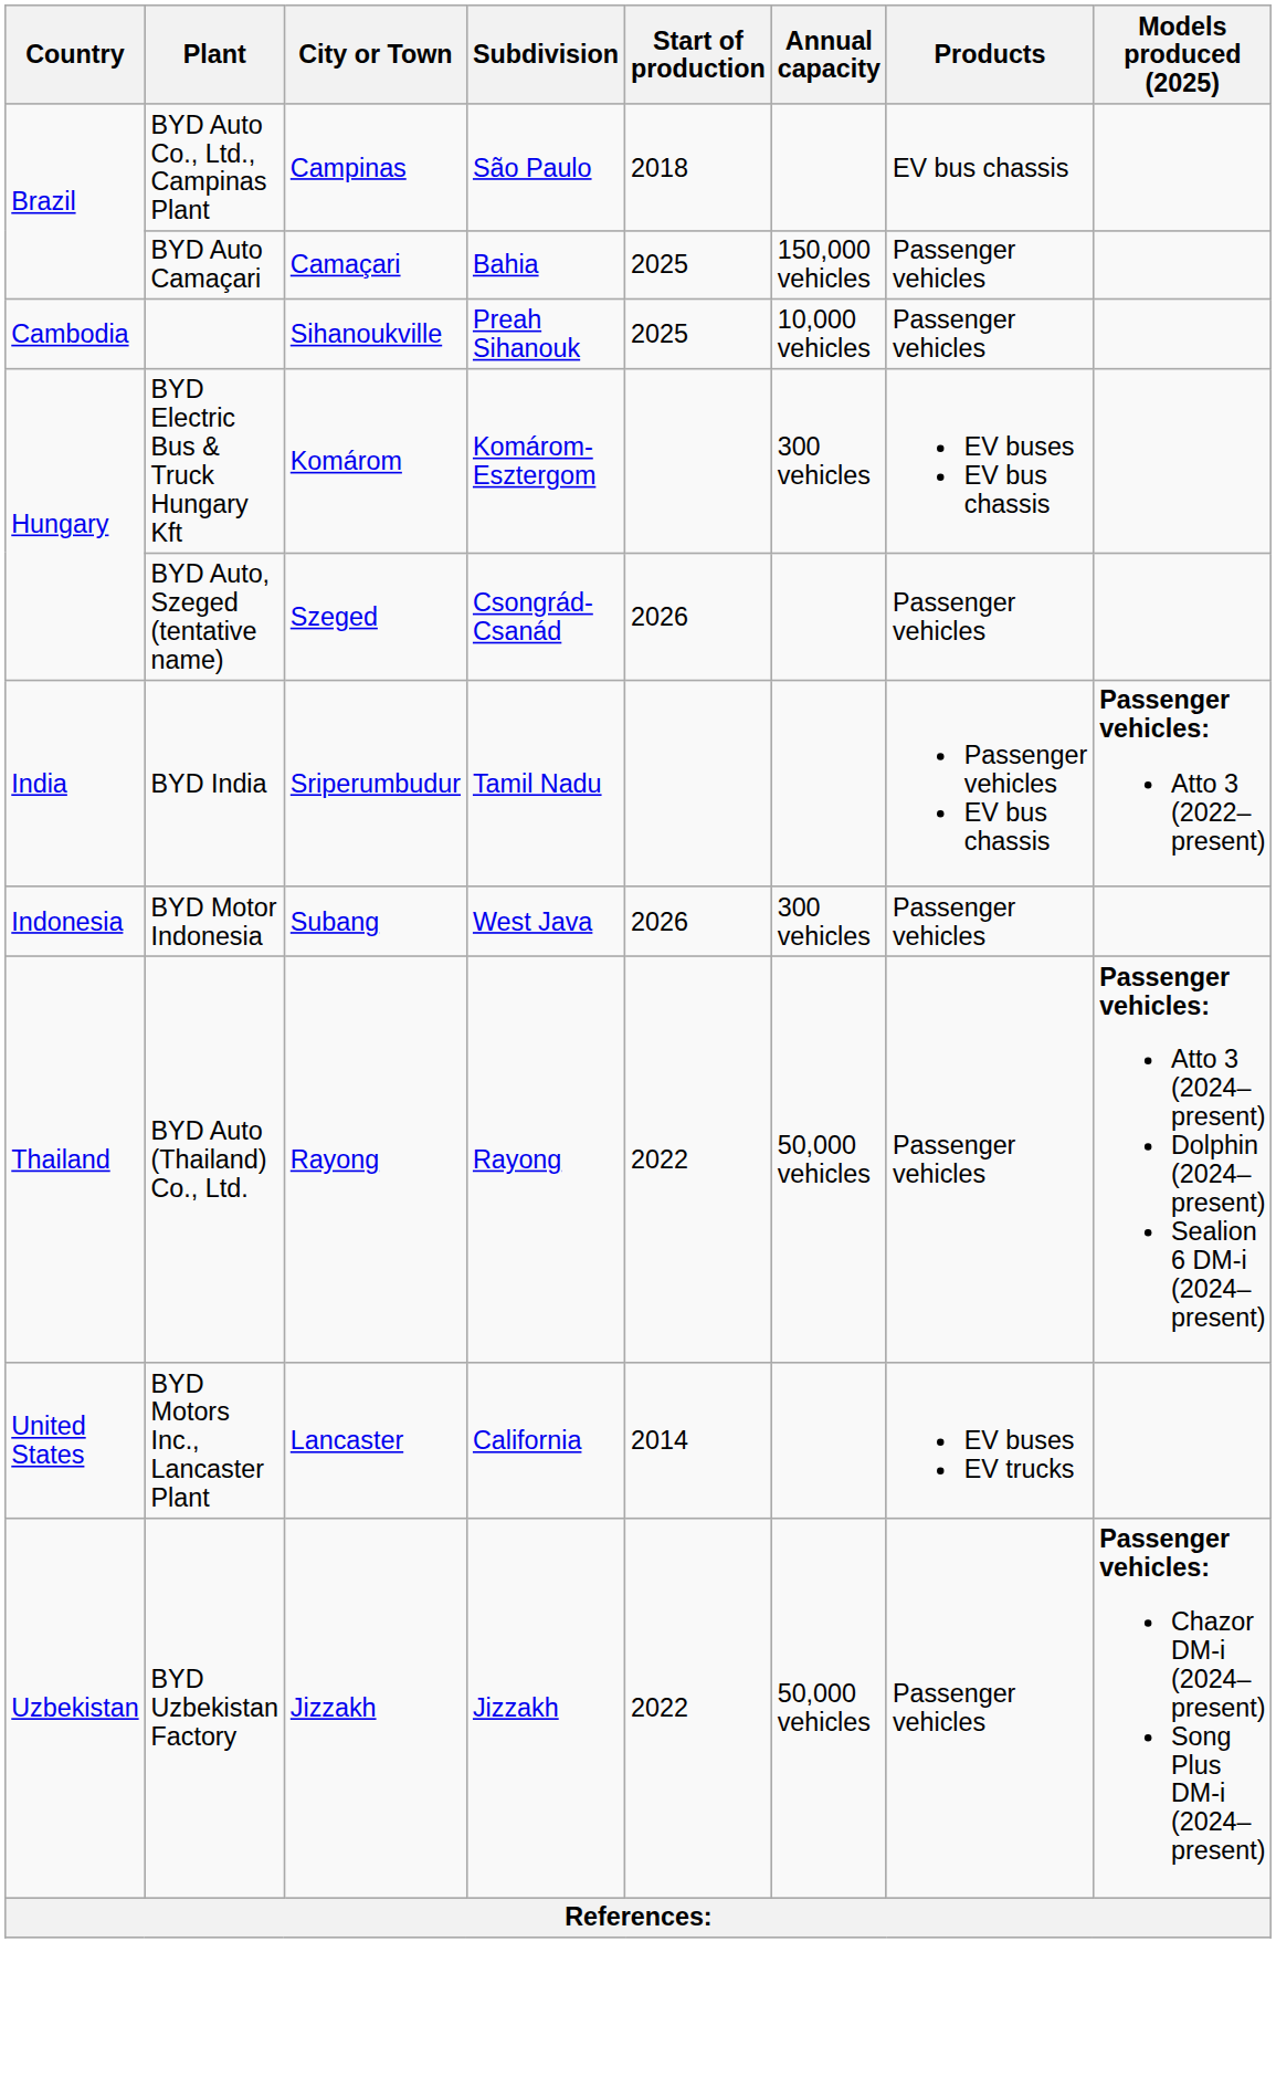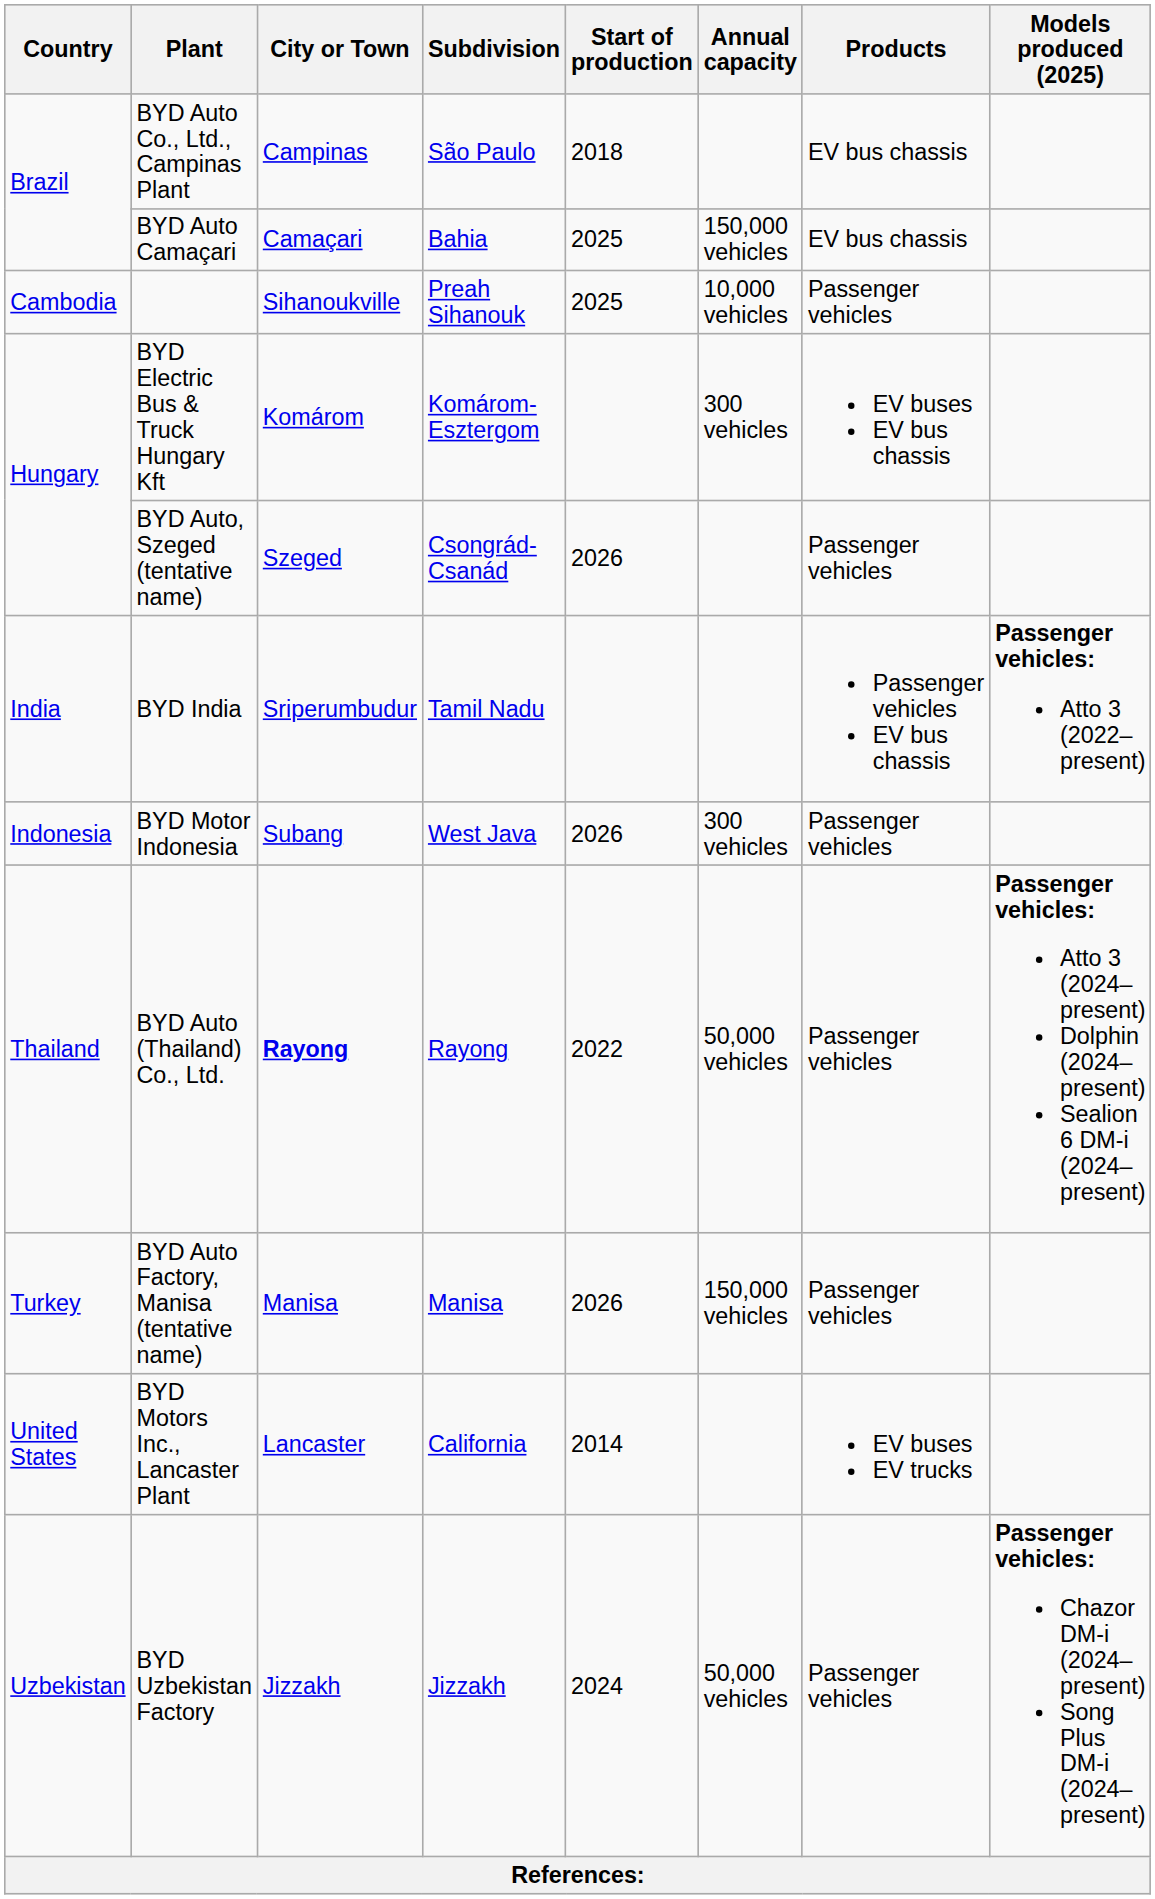BYD Auto Camaçari | Products: Passenger vehicles -> EV bus chassis
BYD Auto (Thailand) Co., Ltd. | City or Town: normal -> bold
+ row: Turkey | BYD Auto Factory, Manisa (tentative name) | Manisa | Manisa | 2026 | 150,000 vehicles | Passenger vehicles
BYD Uzbekistan Factory | Start of production: 2022 -> 2024
